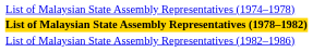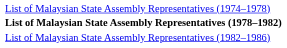row 2 | column 1: gold background -> no background
